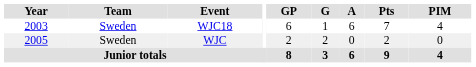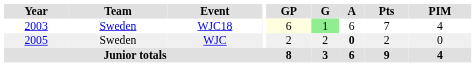WJC18 | GP: no background -> lightyellow background
WJC18 | G: no background -> lightgreen background
WJC | A: normal -> bold
